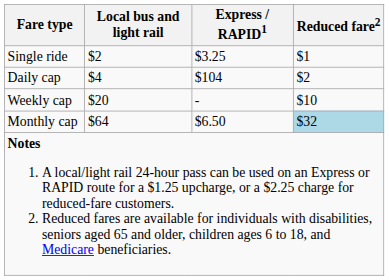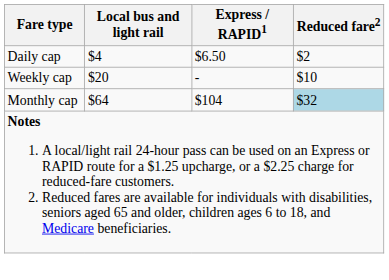- row: Single ride | $2 | $3.25 | $1
Daily cap | Express / RAPID1: $104 -> $6.50
Monthly cap | Express / RAPID1: $6.50 -> $104
